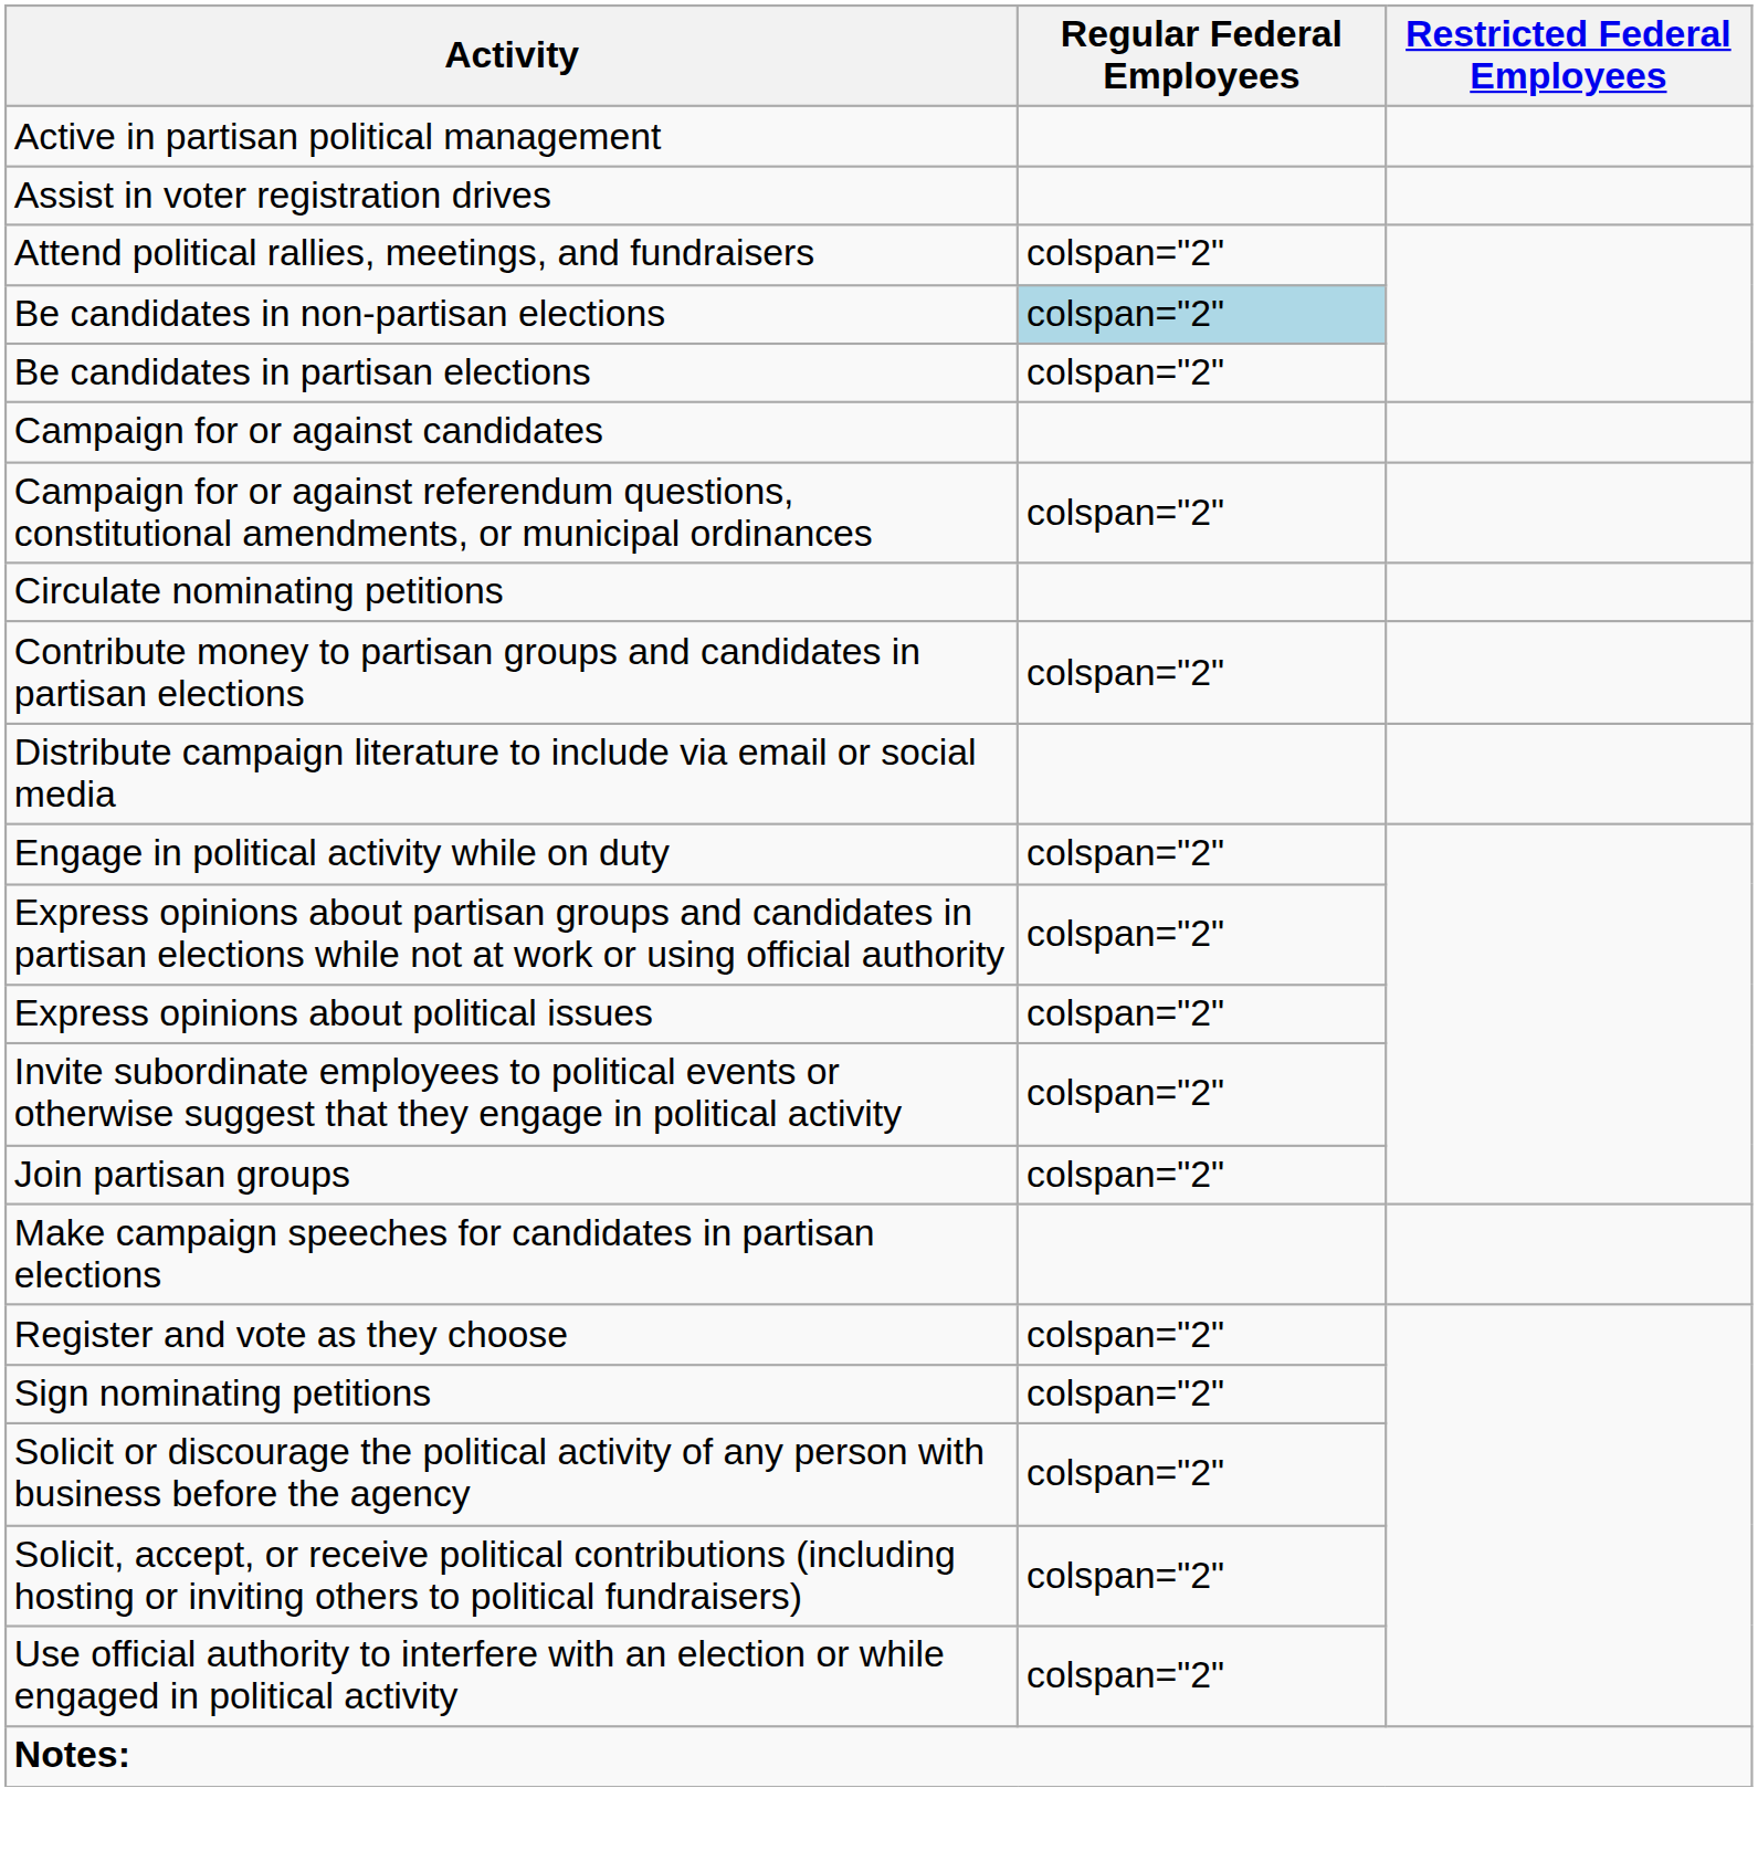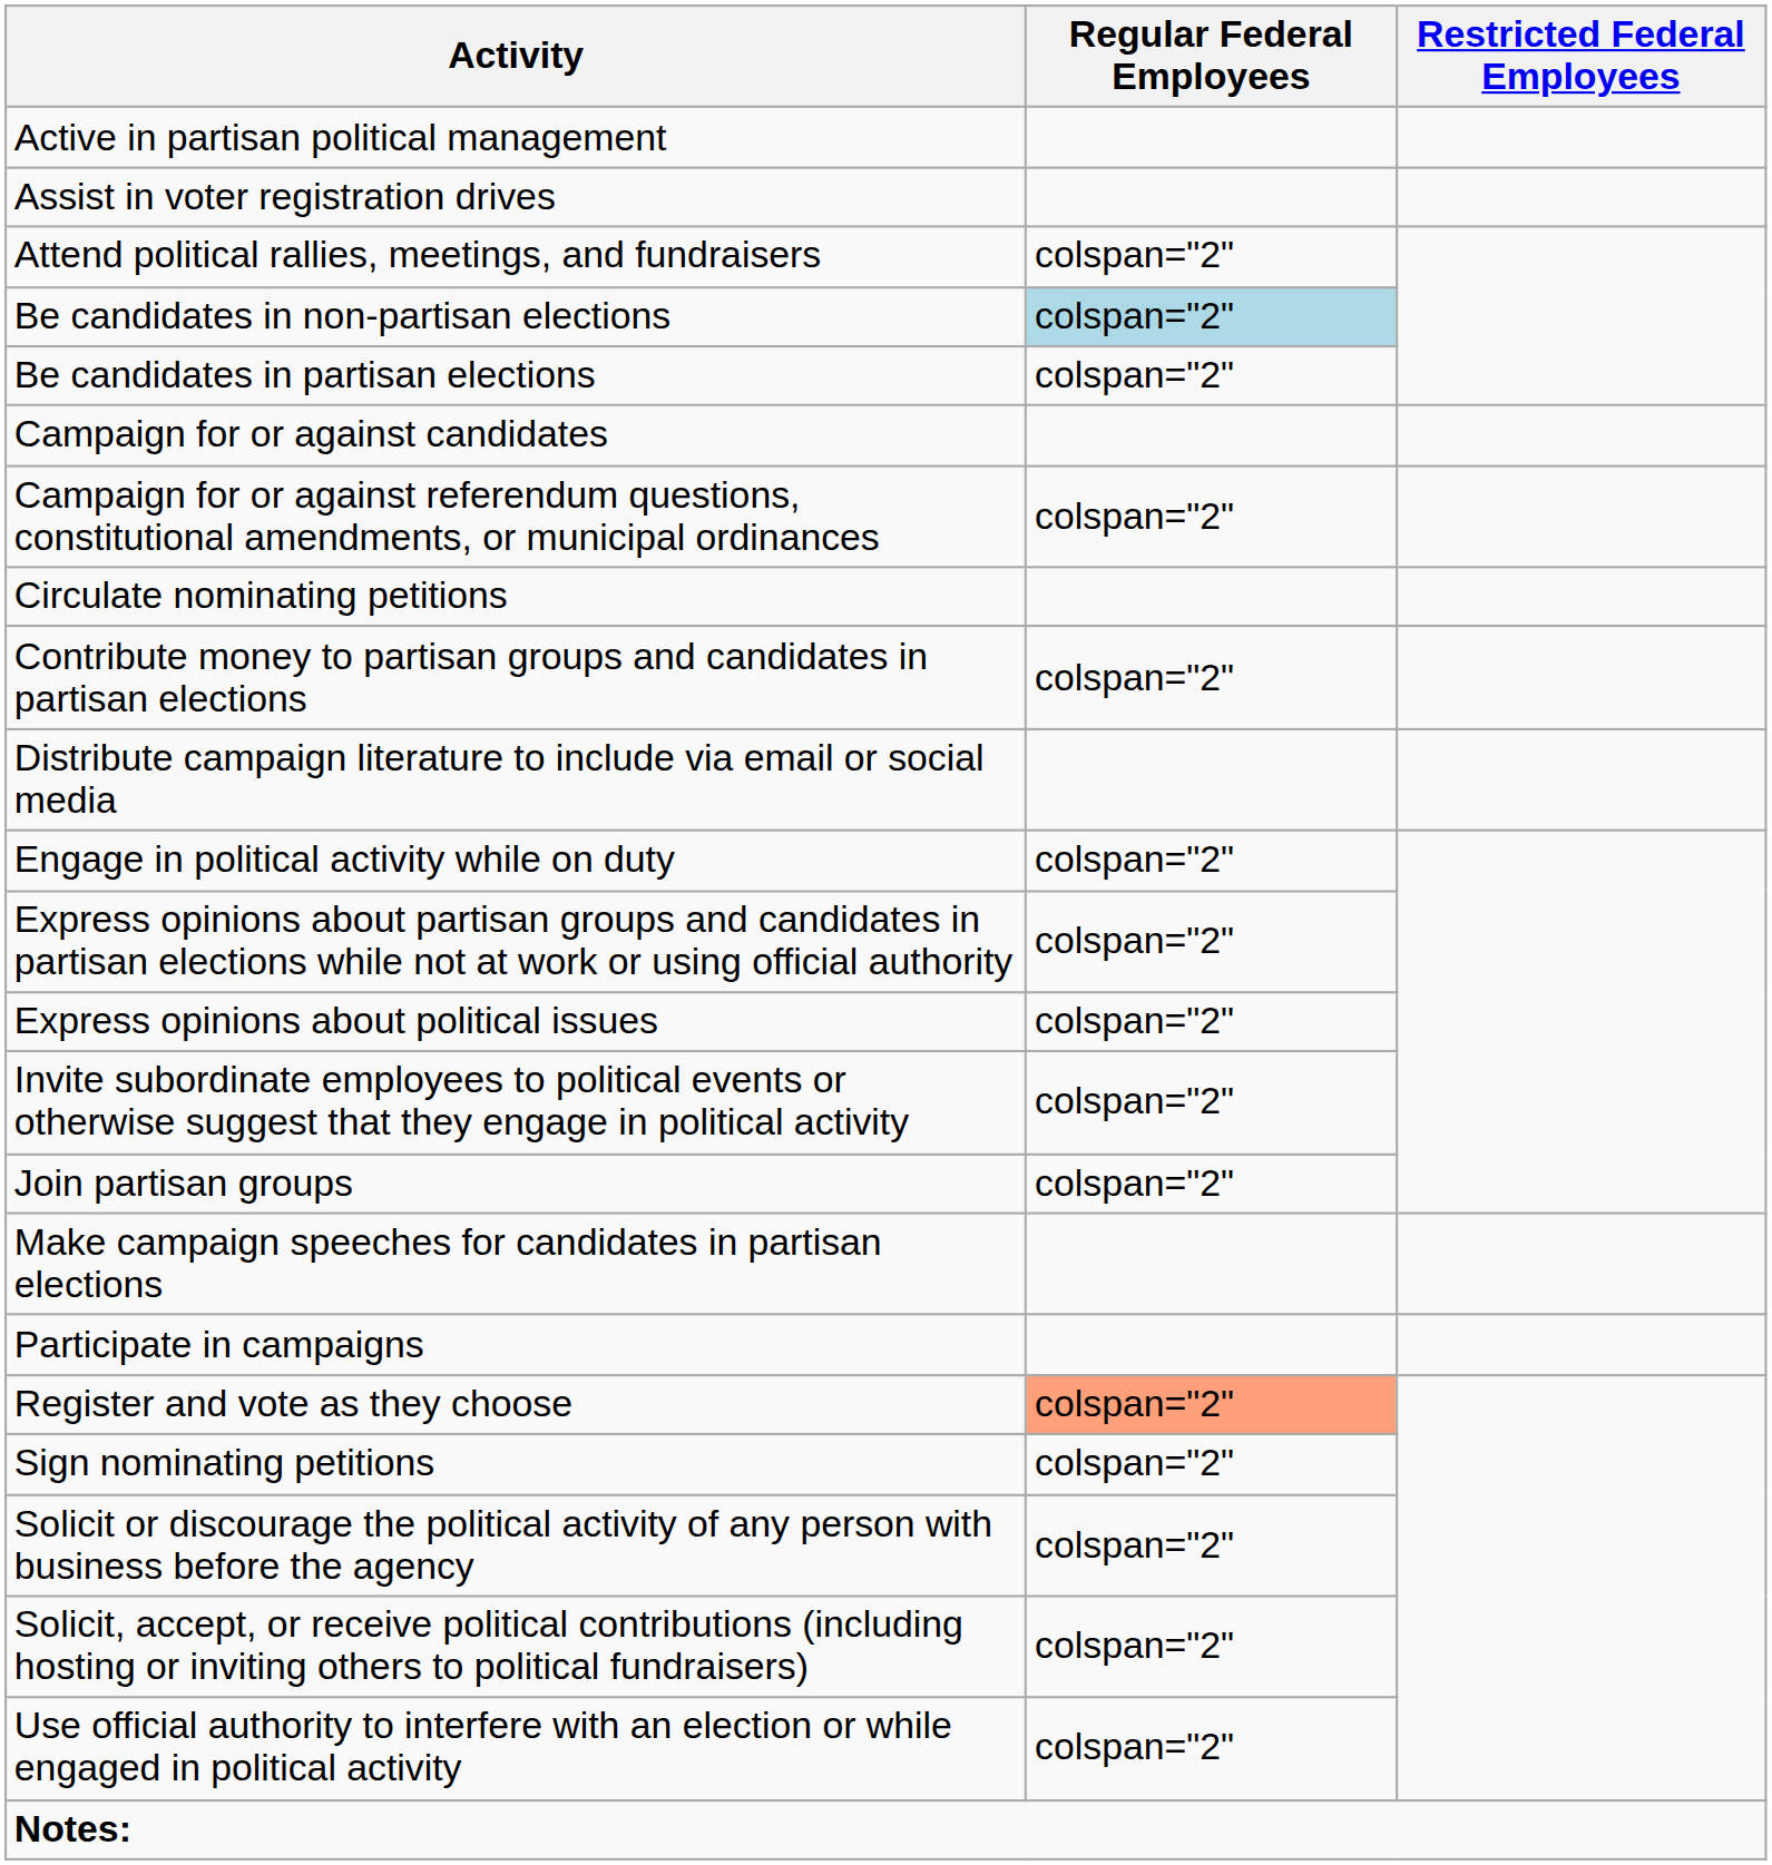+ row: Participate in campaigns
Register and vote as they choose | Regular Federal Employees: no background -> lightsalmon background
